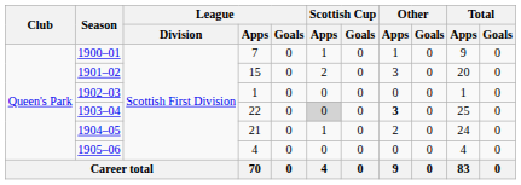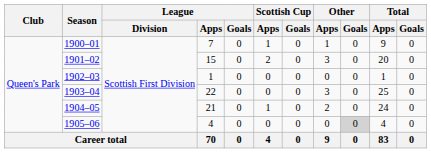1903–04 | Scottish Cup / Apps: lightgrey background -> no background
1903–04 | Other / Apps: bold -> normal
1905–06 | Other / Goals: no background -> lightgrey background
